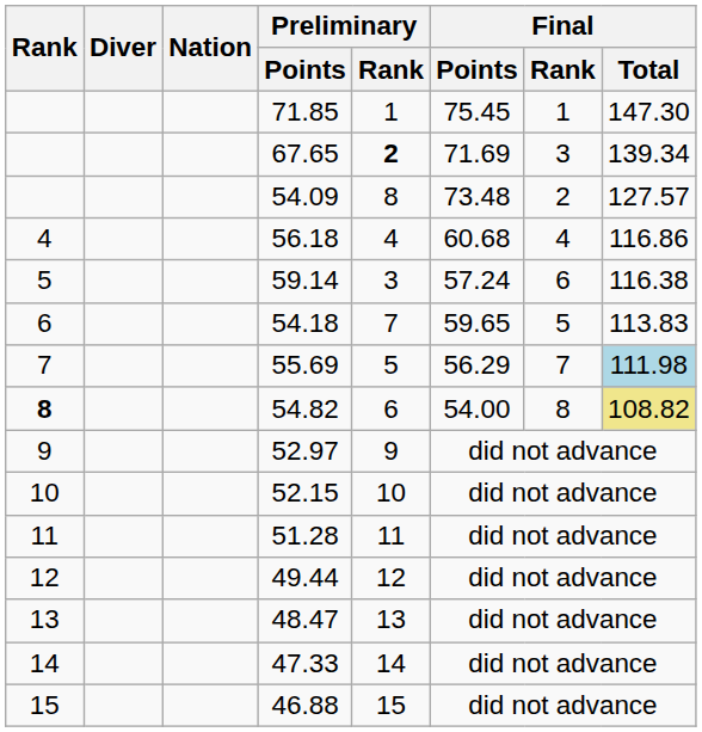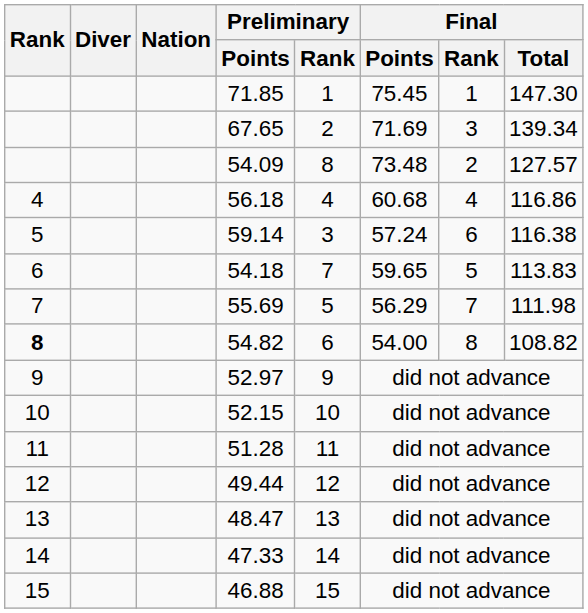67.65 | Preliminary / Rank: bold -> normal
55.69 | Final / Total: lightblue background -> no background
54.82 | Final / Total: khaki background -> no background
